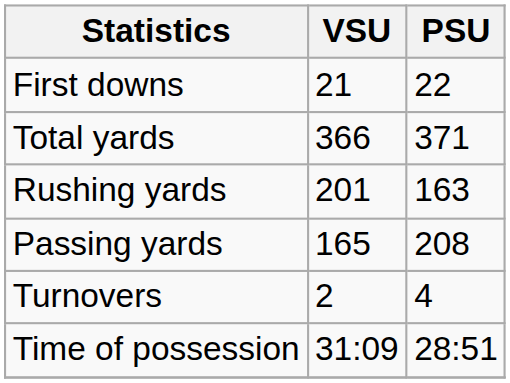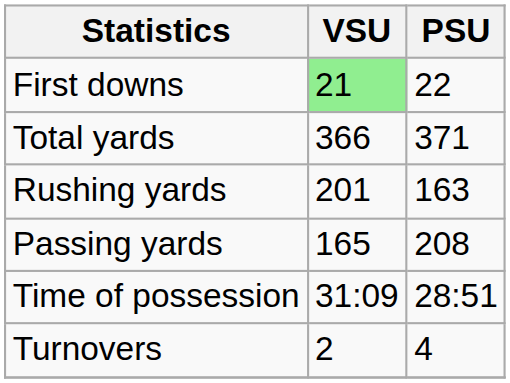First downs | VSU: no background -> lightgreen background
rows swapped: Turnovers <-> Time of possession
